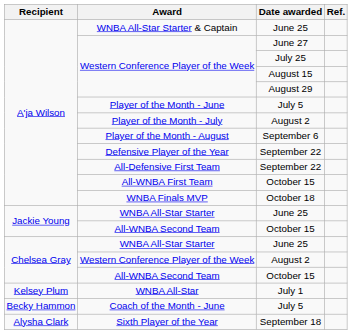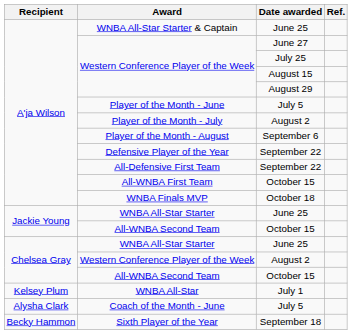Coach of the Month - June | Recipient: Becky Hammon -> Alysha Clark
Sixth Player of the Year | Recipient: Alysha Clark -> Becky Hammon
